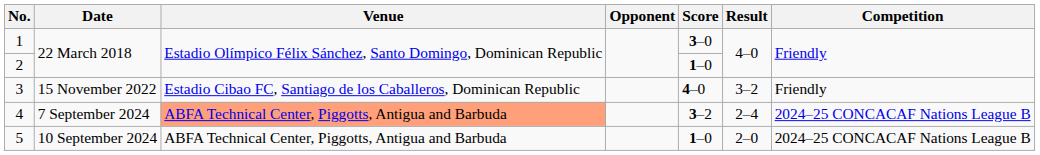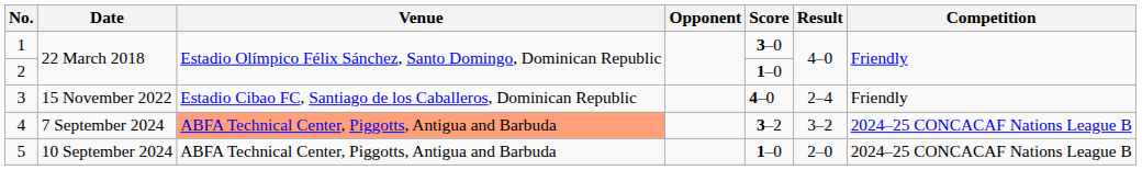3 | Result: 3–2 -> 2–4
4 | Result: 2–4 -> 3–2
